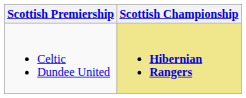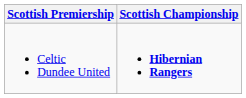Celtic Dundee United | Scottish Championship: khaki background -> no background
